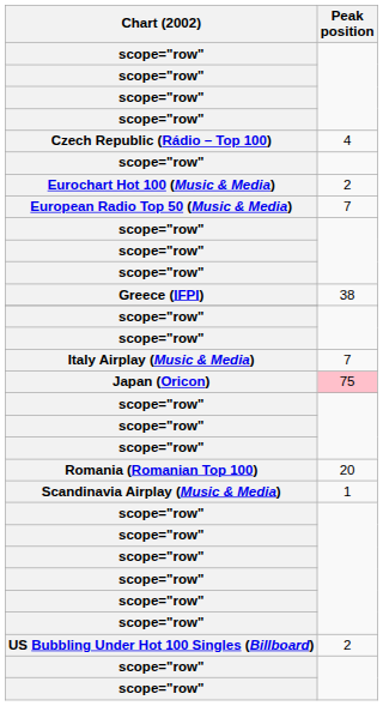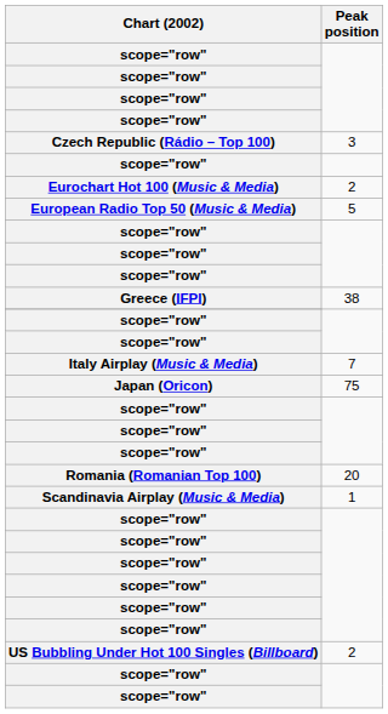Czech Republic (Rádio – Top 100) | Peak position: 4 -> 3
European Radio Top 50 (Music & Media) | Peak position: 7 -> 5
Japan (Oricon) | Peak position: pink background -> no background
